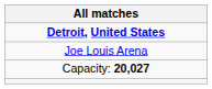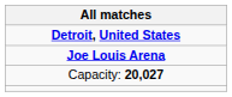row 3 | column 1: normal -> bold
